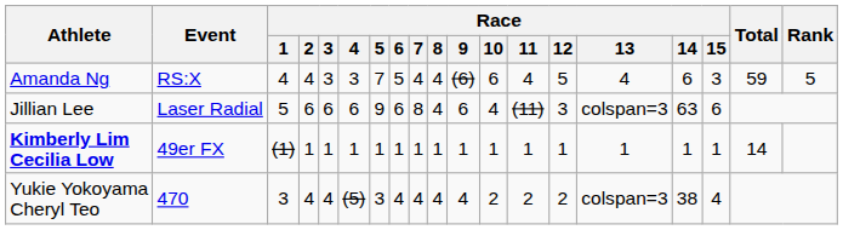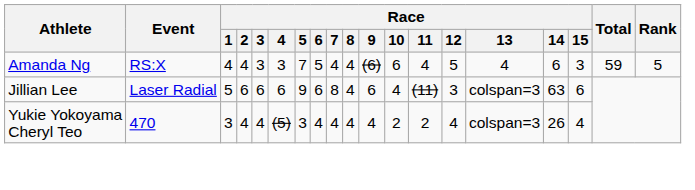- row: Kimberly Lim Cecilia Low | 49er FX | (1) | 1 | 1 | 1 | 1 | 1 | 1 | 1 | 1 | 1 | 1 | 1 | 1 | 1 | 1 | 14
Yukie Yokoyama Cheryl Teo | Race / 12: 2 -> 4
Yukie Yokoyama Cheryl Teo | Race / 14: 38 -> 26
